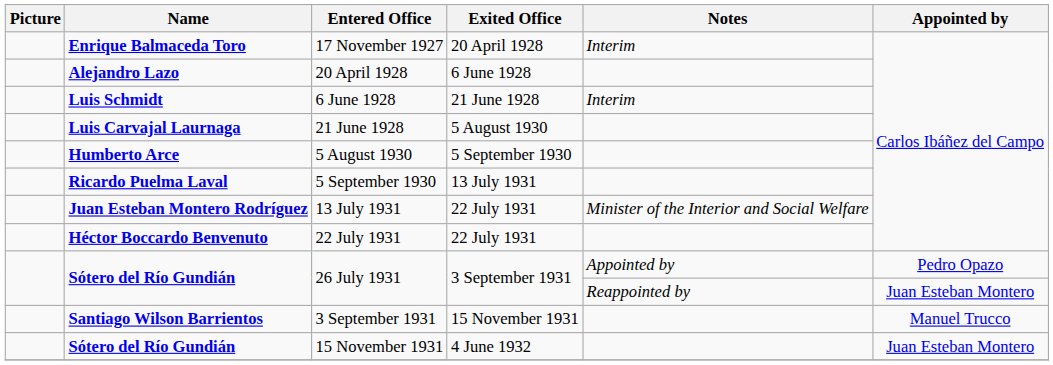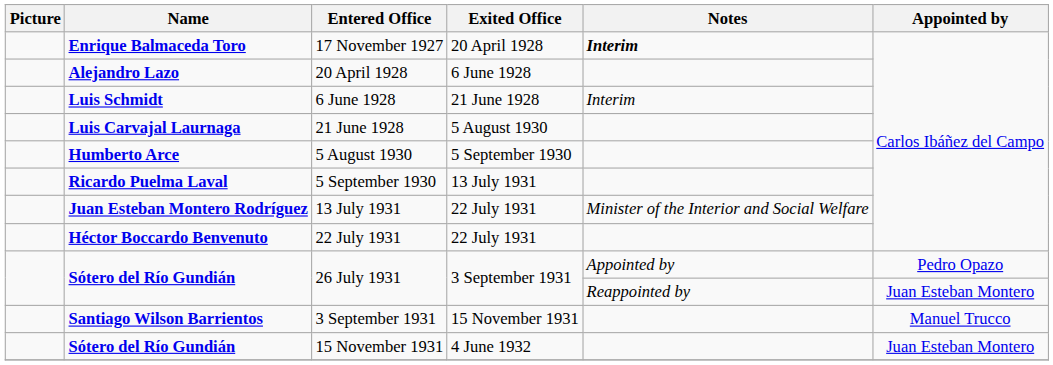17 November 1927 | Notes: normal -> bold
